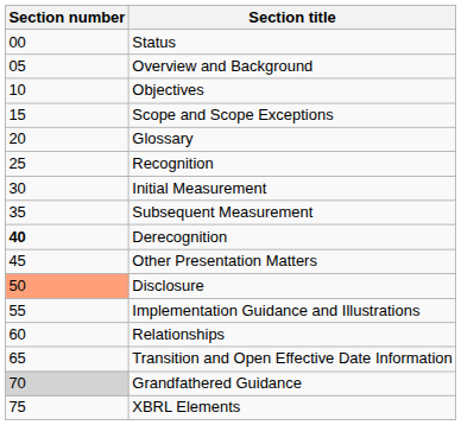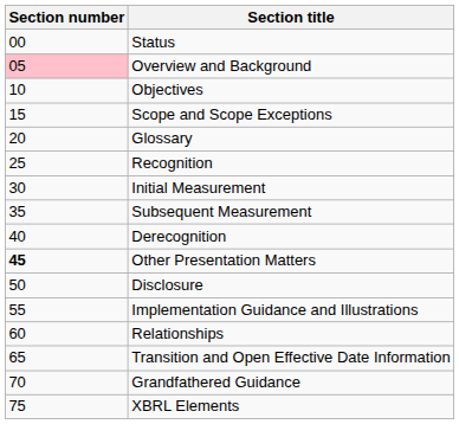Overview and Background | Section number: no background -> pink background
Derecognition | Section number: bold -> normal
Other Presentation Matters | Section number: normal -> bold
Disclosure | Section number: lightsalmon background -> no background
Grandfathered Guidance | Section number: lightgrey background -> no background
